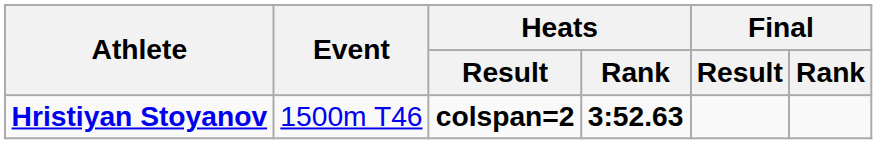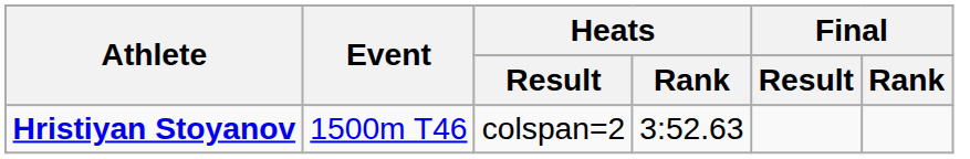Hristiyan Stoyanov | Heats / Result: bold -> normal
Hristiyan Stoyanov | Heats / Rank: bold -> normal
